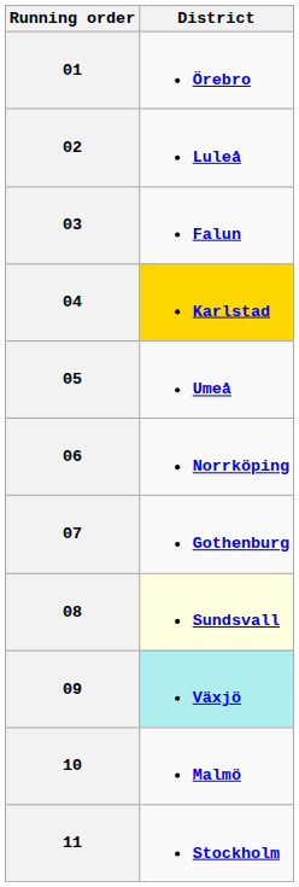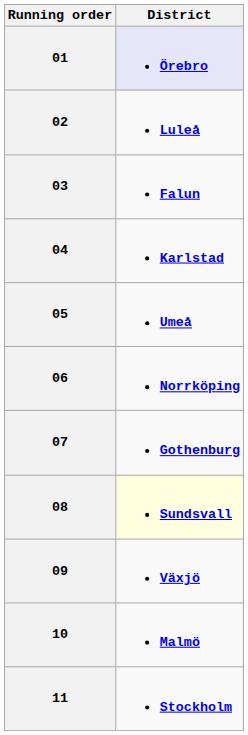01 | District: no background -> lavender background
04 | District: gold background -> no background
09 | District: paleturquoise background -> no background
